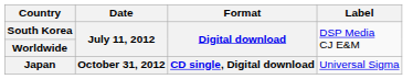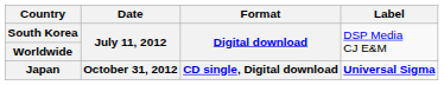Japan | Label: normal -> bold
